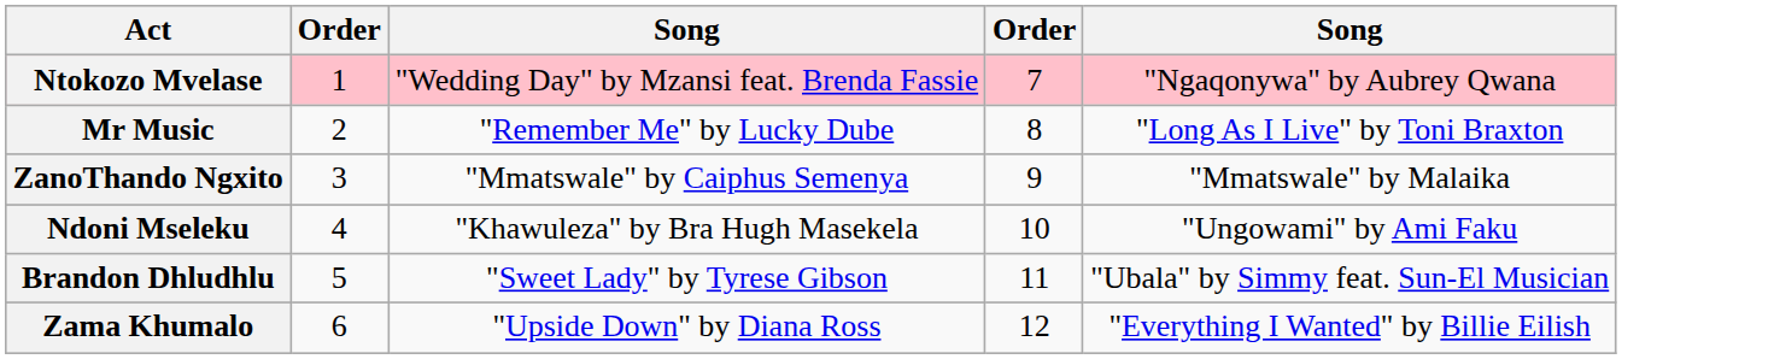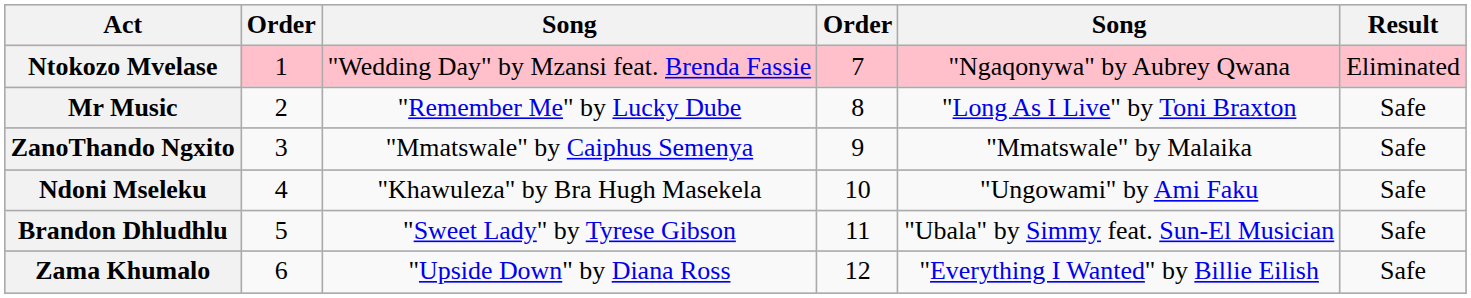+ column: Result | Eliminated | Safe | Safe | Safe | Safe | Safe
